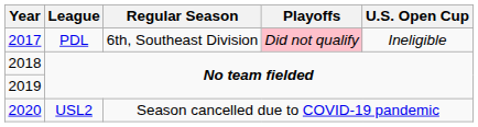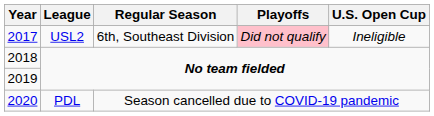2017 | League: PDL -> USL2
2020 | League: USL2 -> PDL
